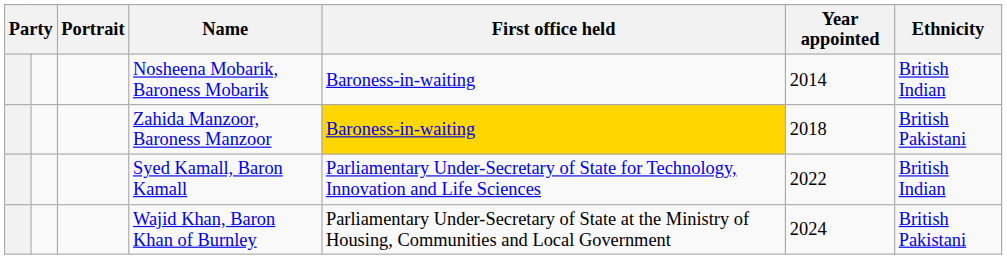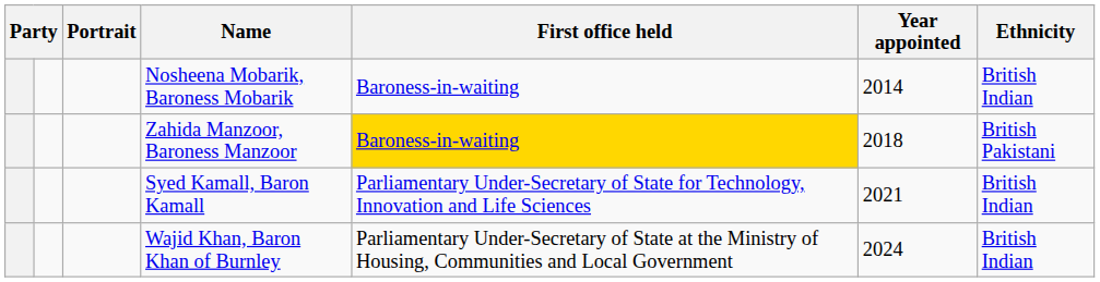Syed Kamall, Baron Kamall | Year appointed: 2022 -> 2021
Wajid Khan, Baron Khan of Burnley | Ethnicity: British Pakistani -> British Indian
